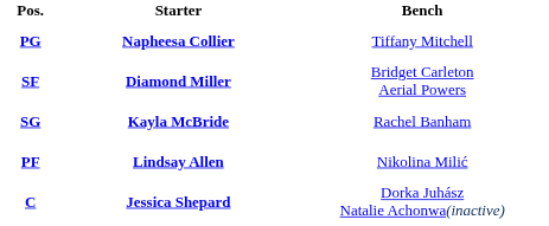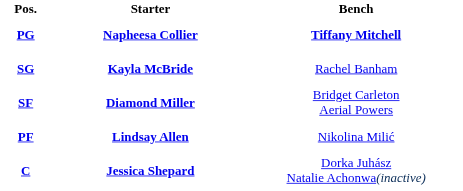PG | Bench: normal -> bold
rows swapped: SG <-> SF
